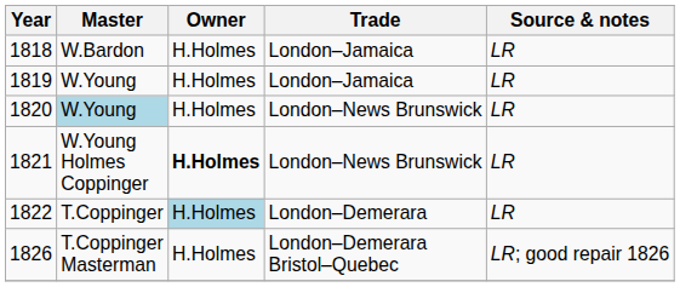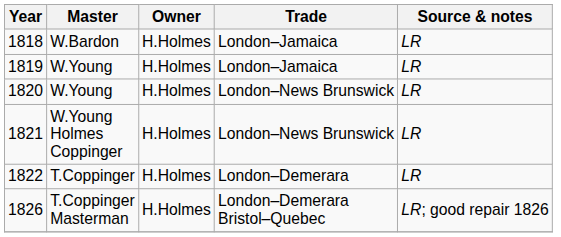1820 | Master: lightblue background -> no background
1821 | Owner: bold -> normal
1822 | Owner: lightblue background -> no background
